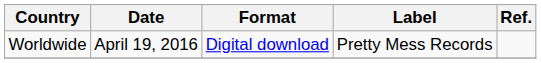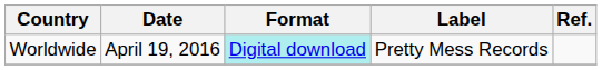Worldwide | Format: no background -> paleturquoise background
